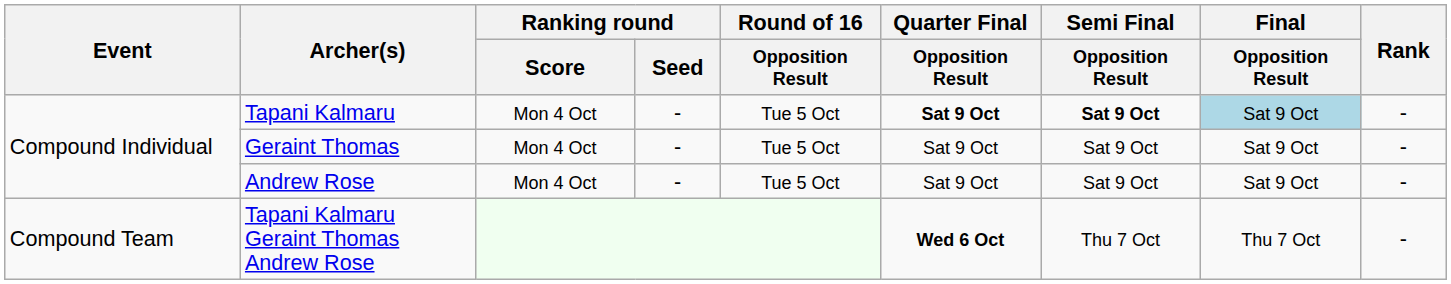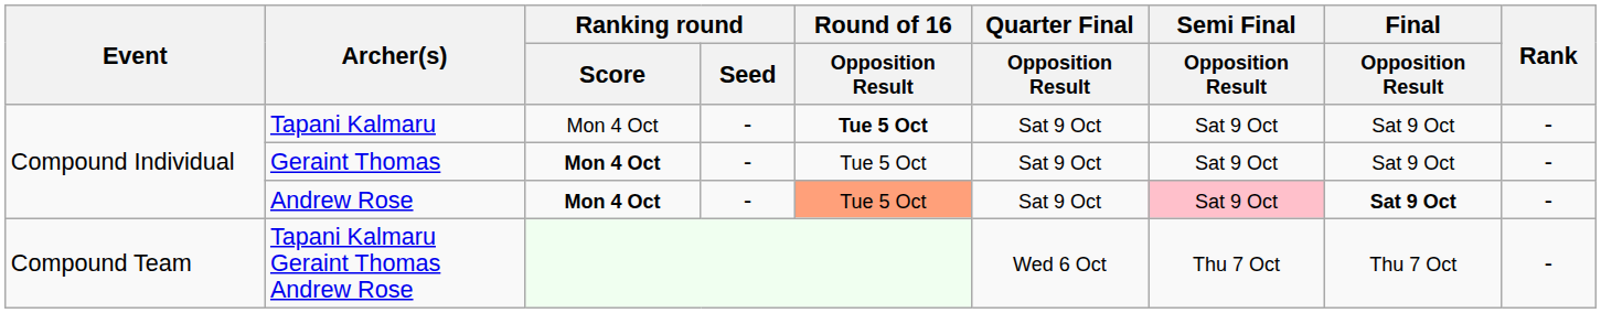Tapani Kalmaru | Round of 16 / Opposition Result: normal -> bold
Tapani Kalmaru | Quarter Final / Opposition Result: bold -> normal
Tapani Kalmaru | Semi Final / Opposition Result: bold -> normal
Tapani Kalmaru | Final / Opposition Result: lightblue background -> no background
Geraint Thomas | Ranking round / Score: normal -> bold
Andrew Rose | Ranking round / Score: normal -> bold
Andrew Rose | Round of 16 / Opposition Result: no background -> lightsalmon background
Andrew Rose | Semi Final / Opposition Result: no background -> pink background
Andrew Rose | Final / Opposition Result: normal -> bold
Tapani Kalmaru Geraint Thomas Andrew Rose | Quarter Final / Opposition Result: bold -> normal
